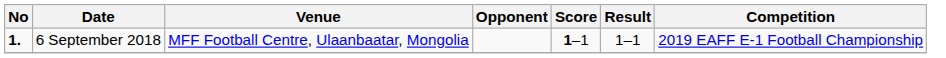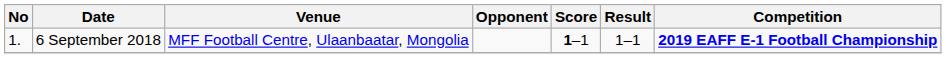6 September 2018 | No: bold -> normal
6 September 2018 | Competition: normal -> bold
